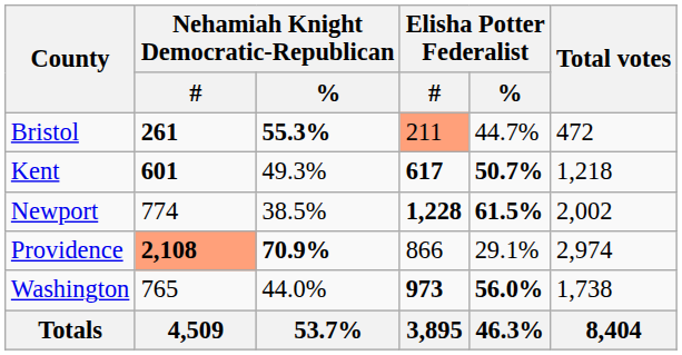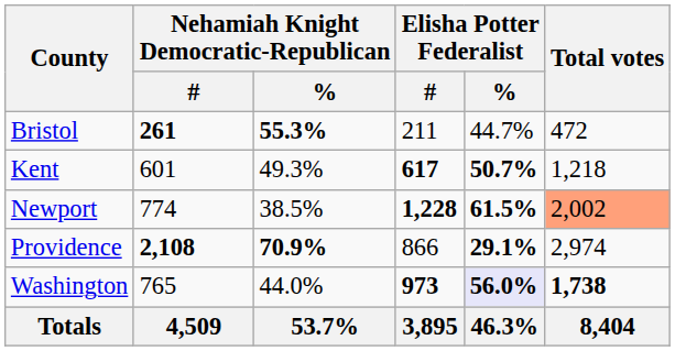Bristol | Elisha Potter Federalist / #: lightsalmon background -> no background
Kent | Nehamiah Knight Democratic-Republican / #: bold -> normal
Newport | Total votes: no background -> lightsalmon background
Providence | Nehamiah Knight Democratic-Republican / #: lightsalmon background -> no background
Providence | Elisha Potter Federalist / %: normal -> bold
Washington | Elisha Potter Federalist / %: no background -> lavender background
Washington | Total votes: normal -> bold
